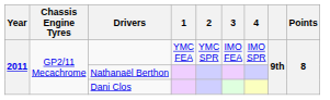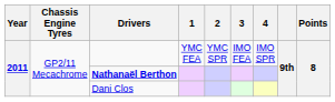Nathanaël Berthon | Drivers: normal -> bold
